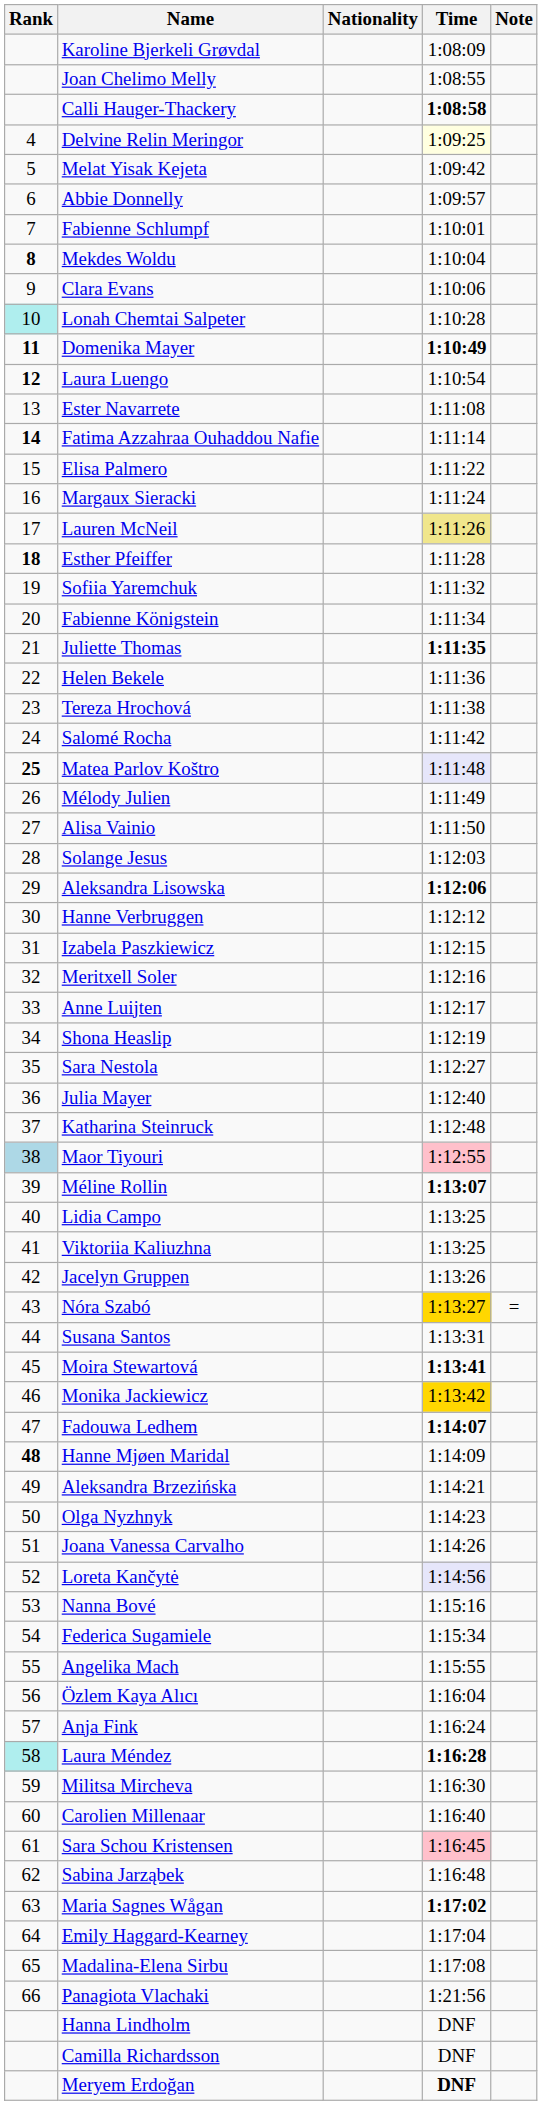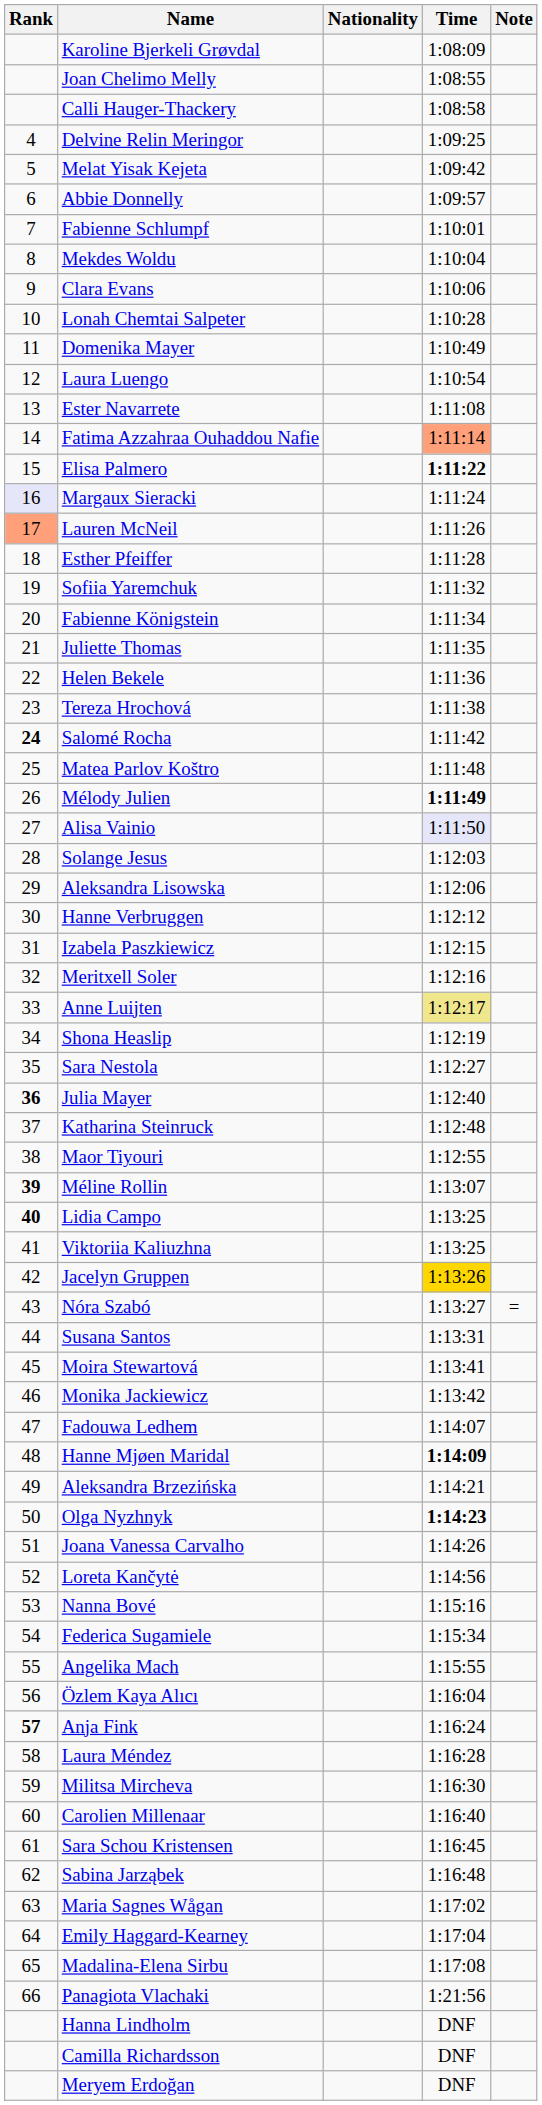Calli Hauger-Thackery | Time: bold -> normal
Delvine Relin Meringor | Time: lightyellow background -> no background
Mekdes Woldu | Rank: bold -> normal
Lonah Chemtai Salpeter | Rank: paleturquoise background -> no background
Domenika Mayer | Rank: bold -> normal
Domenika Mayer | Time: bold -> normal
Laura Luengo | Rank: bold -> normal
Fatima Azzahraa Ouhaddou Nafie | Rank: bold -> normal
Fatima Azzahraa Ouhaddou Nafie | Time: no background -> lightsalmon background
Elisa Palmero | Time: normal -> bold
Margaux Sieracki | Rank: no background -> lavender background
Lauren McNeil | Rank: no background -> lightsalmon background
Lauren McNeil | Time: khaki background -> no background
Esther Pfeiffer | Rank: bold -> normal
Juliette Thomas | Time: bold -> normal
Salomé Rocha | Rank: normal -> bold
Matea Parlov Koštro | Rank: bold -> normal
Matea Parlov Koštro | Time: lavender background -> no background
Mélody Julien | Time: normal -> bold
Alisa Vainio | Time: no background -> lavender background
Aleksandra Lisowska | Time: bold -> normal
Anne Luijten | Time: no background -> khaki background
Julia Mayer | Rank: normal -> bold
Maor Tiyouri | Rank: lightblue background -> no background
Maor Tiyouri | Time: pink background -> no background
Méline Rollin | Rank: normal -> bold
Méline Rollin | Time: bold -> normal
Lidia Campo | Rank: normal -> bold
Jacelyn Gruppen | Time: no background -> gold background
Nóra Szabó | Time: gold background -> no background
Moira Stewartová | Time: bold -> normal
Monika Jackiewicz | Time: gold background -> no background
Fadouwa Ledhem | Time: bold -> normal
Hanne Mjøen Maridal | Rank: bold -> normal
Hanne Mjøen Maridal | Time: normal -> bold
Olga Nyzhnyk | Time: normal -> bold
Loreta Kančytė | Time: lavender background -> no background
Anja Fink | Rank: normal -> bold
Laura Méndez | Rank: paleturquoise background -> no background
Laura Méndez | Time: bold -> normal
Sara Schou Kristensen | Time: pink background -> no background
Maria Sagnes Wågan | Time: bold -> normal
Meryem Erdoğan | Time: bold -> normal
